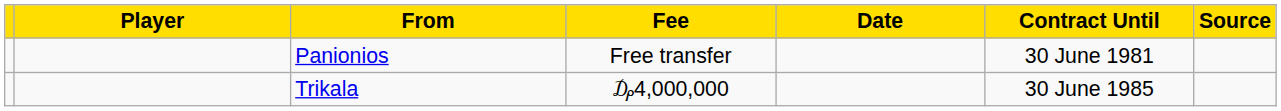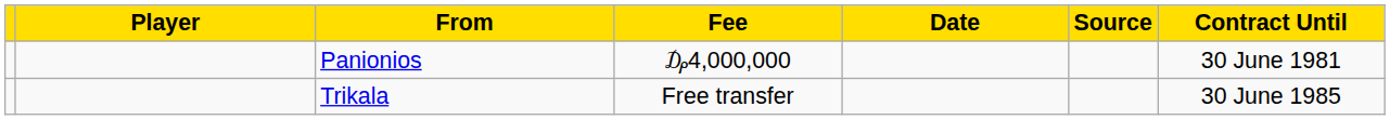columns swapped: Contract Until <-> Source
Panionios | Fee: Free transfer -> ₯4,000,000
Trikala | Fee: ₯4,000,000 -> Free transfer
